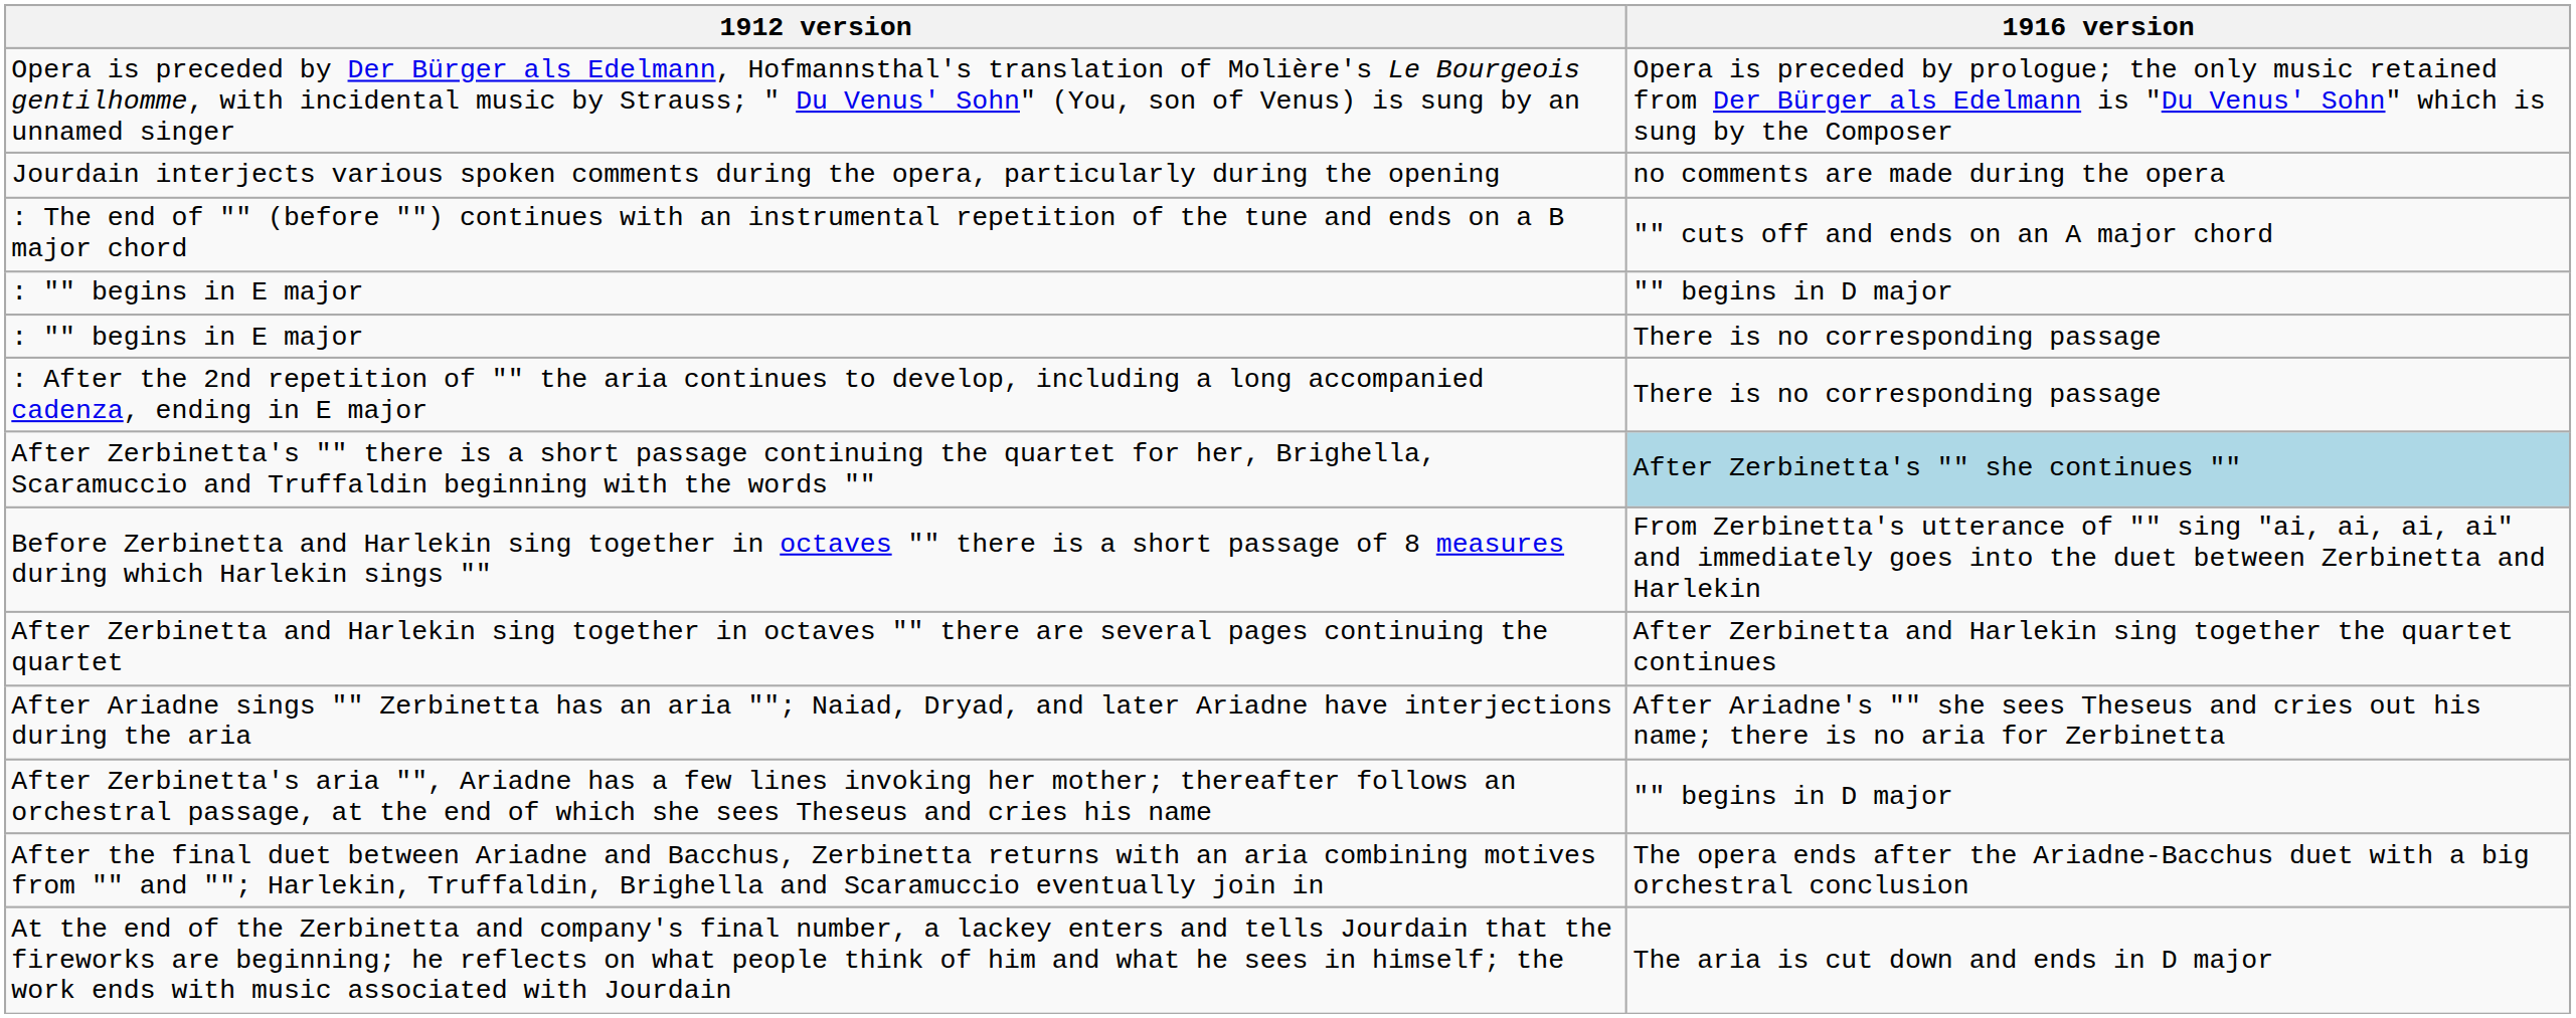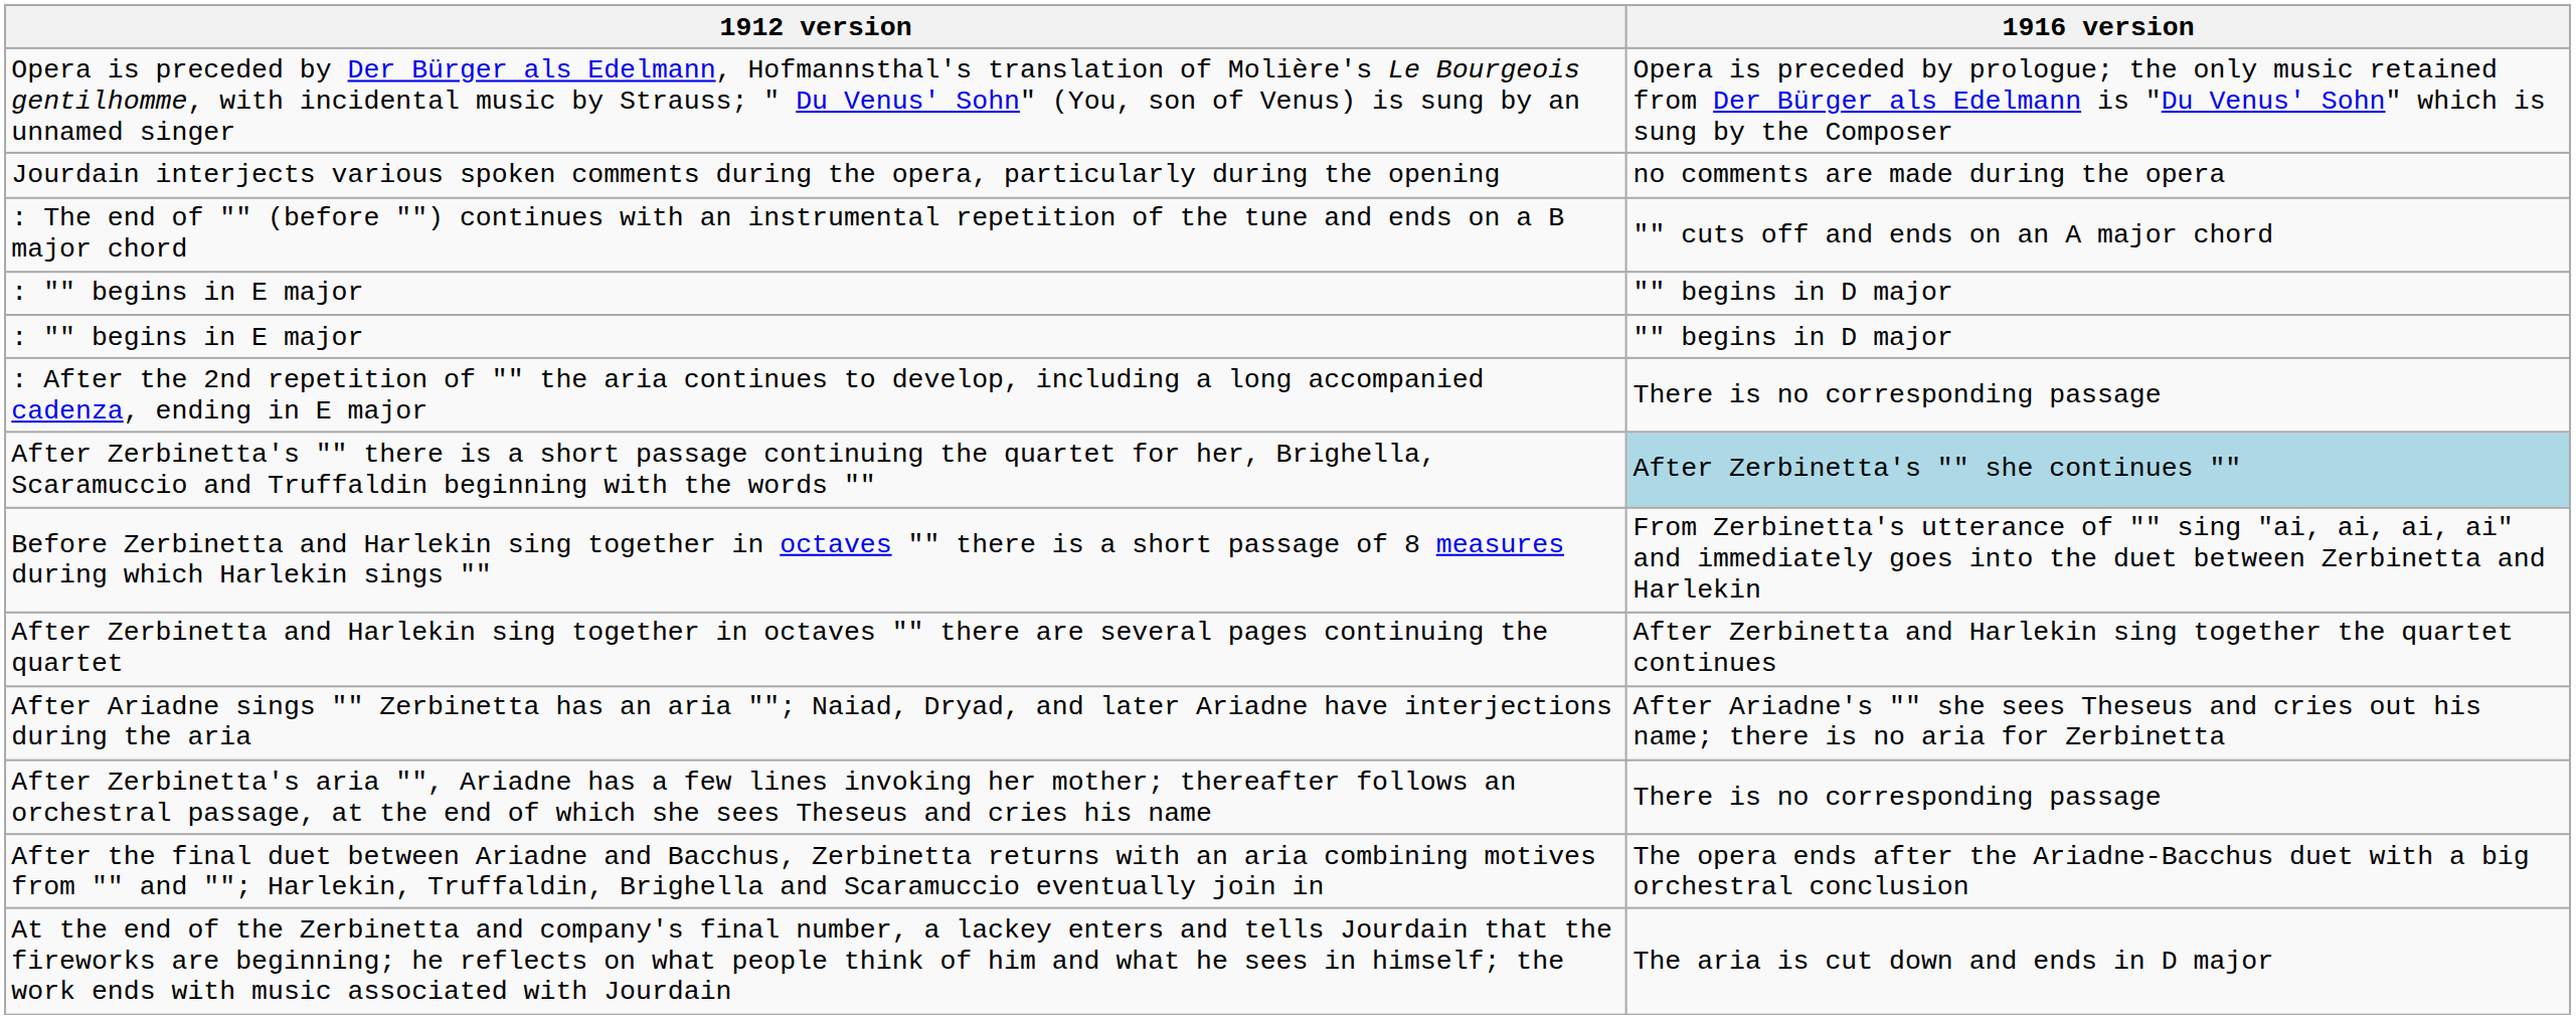row 6 | 1916 version: There is no corresponding passage -> "" begins in D major
row 12 | 1916 version: "" begins in D major -> There is no corresponding passage
